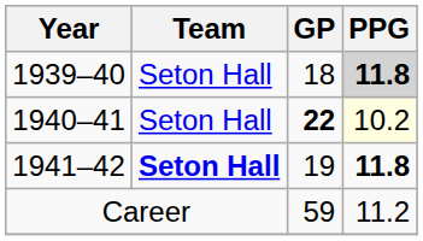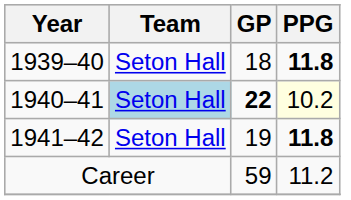1939–40 | PPG: lightgrey background -> no background
1940–41 | Team: no background -> lightblue background
1941–42 | Team: bold -> normal
